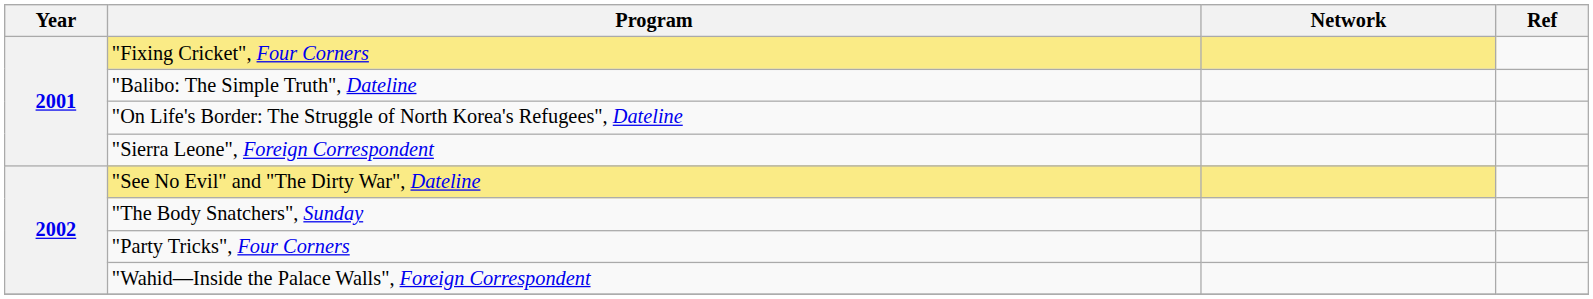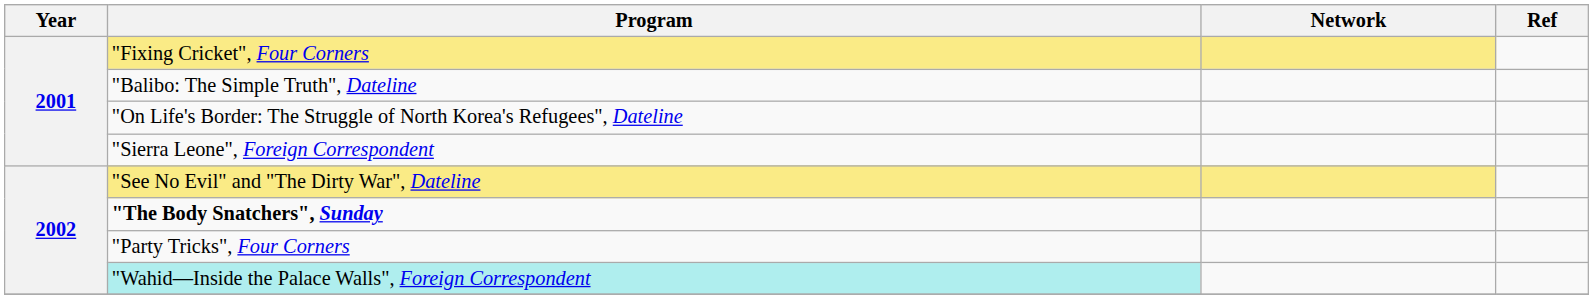"The Body Snatchers", Sunday | Program: normal -> bold
"Wahid—Inside the Palace Walls", Foreign Correspondent | Program: no background -> paleturquoise background
